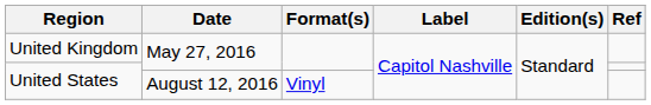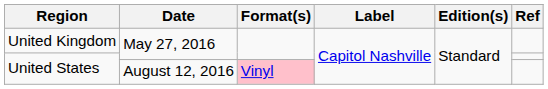United States / August 12, 2016 | Format(s): no background -> pink background
